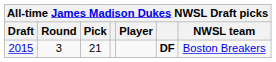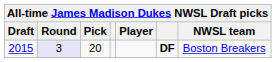2015 | Round: no background -> lavender background
2015 | Pick: 21 -> 20
